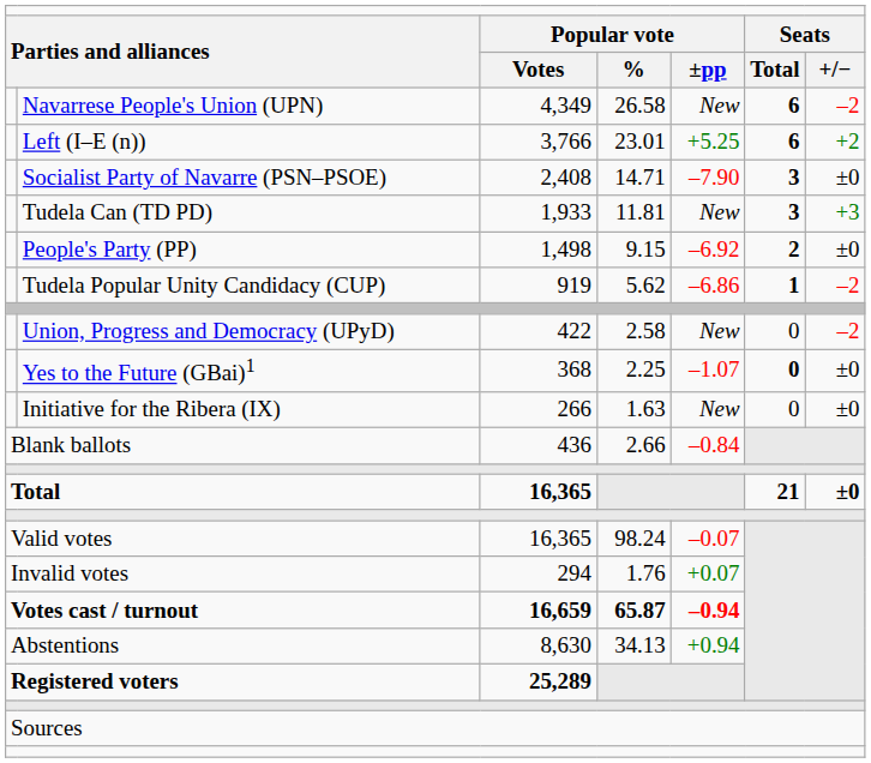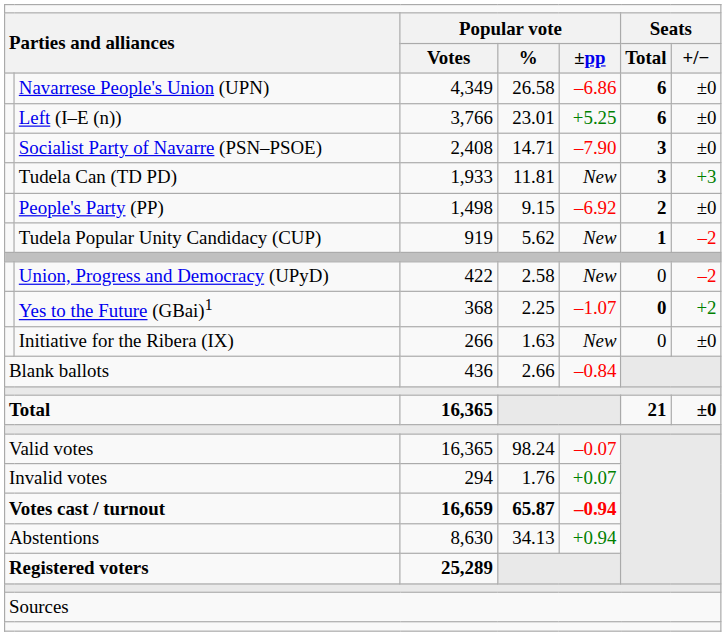Navarrese People's Union (UPN) | column 5: New -> –6.86
Navarrese People's Union (UPN) | column 7: –2 -> ±0
Left (I–E (n)) | column 7: +2 -> ±0
Tudela Popular Unity Candidacy (CUP) | column 5: –6.86 -> New
Yes to the Future (GBai)1 | column 7: ±0 -> +2
